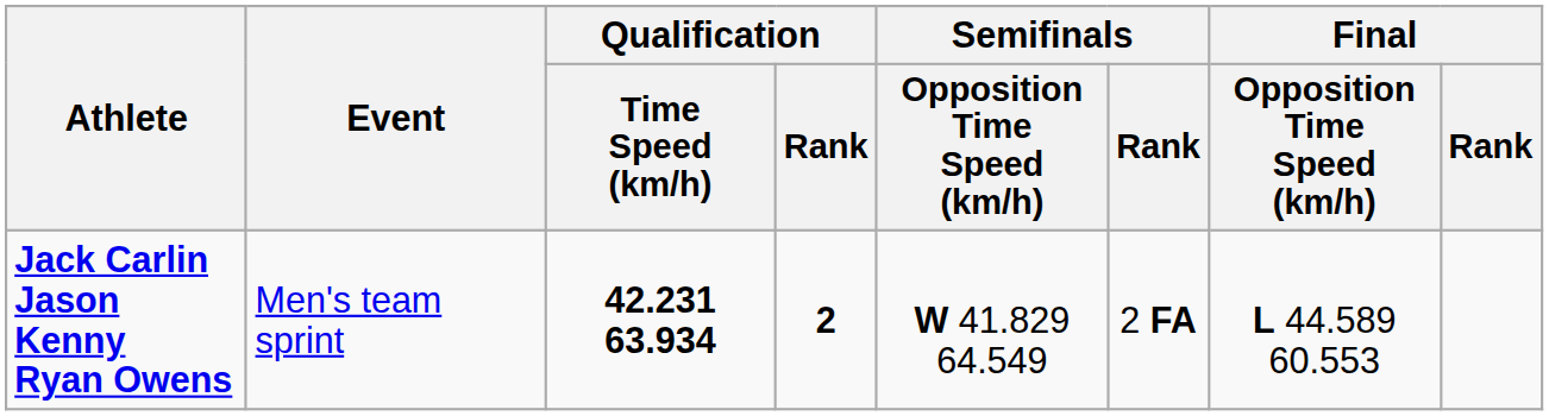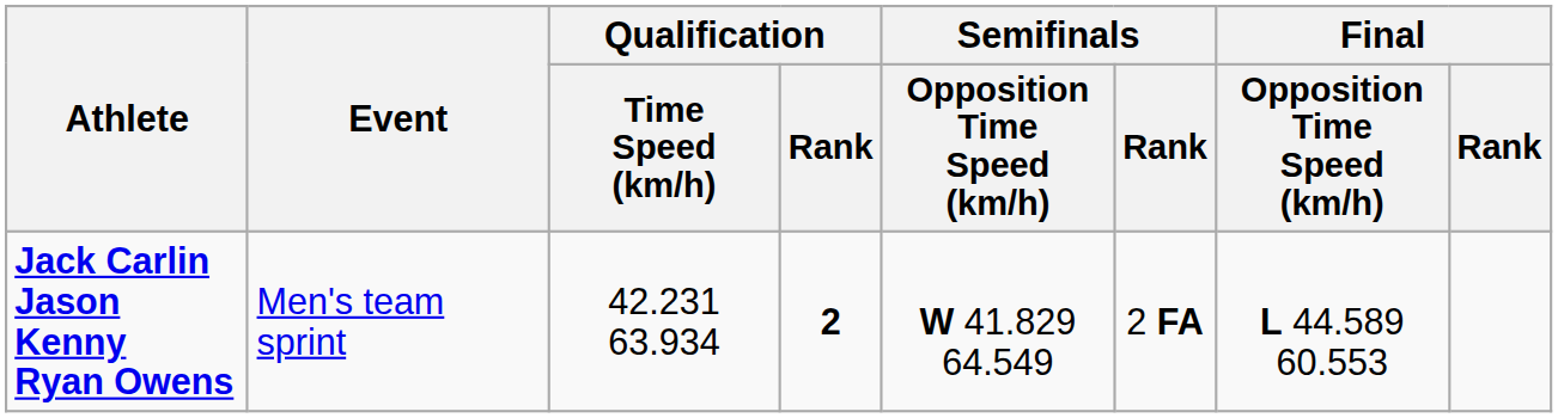Jack Carlin Jason Kenny Ryan Owens | Qualification / Time Speed (km/h): bold -> normal
